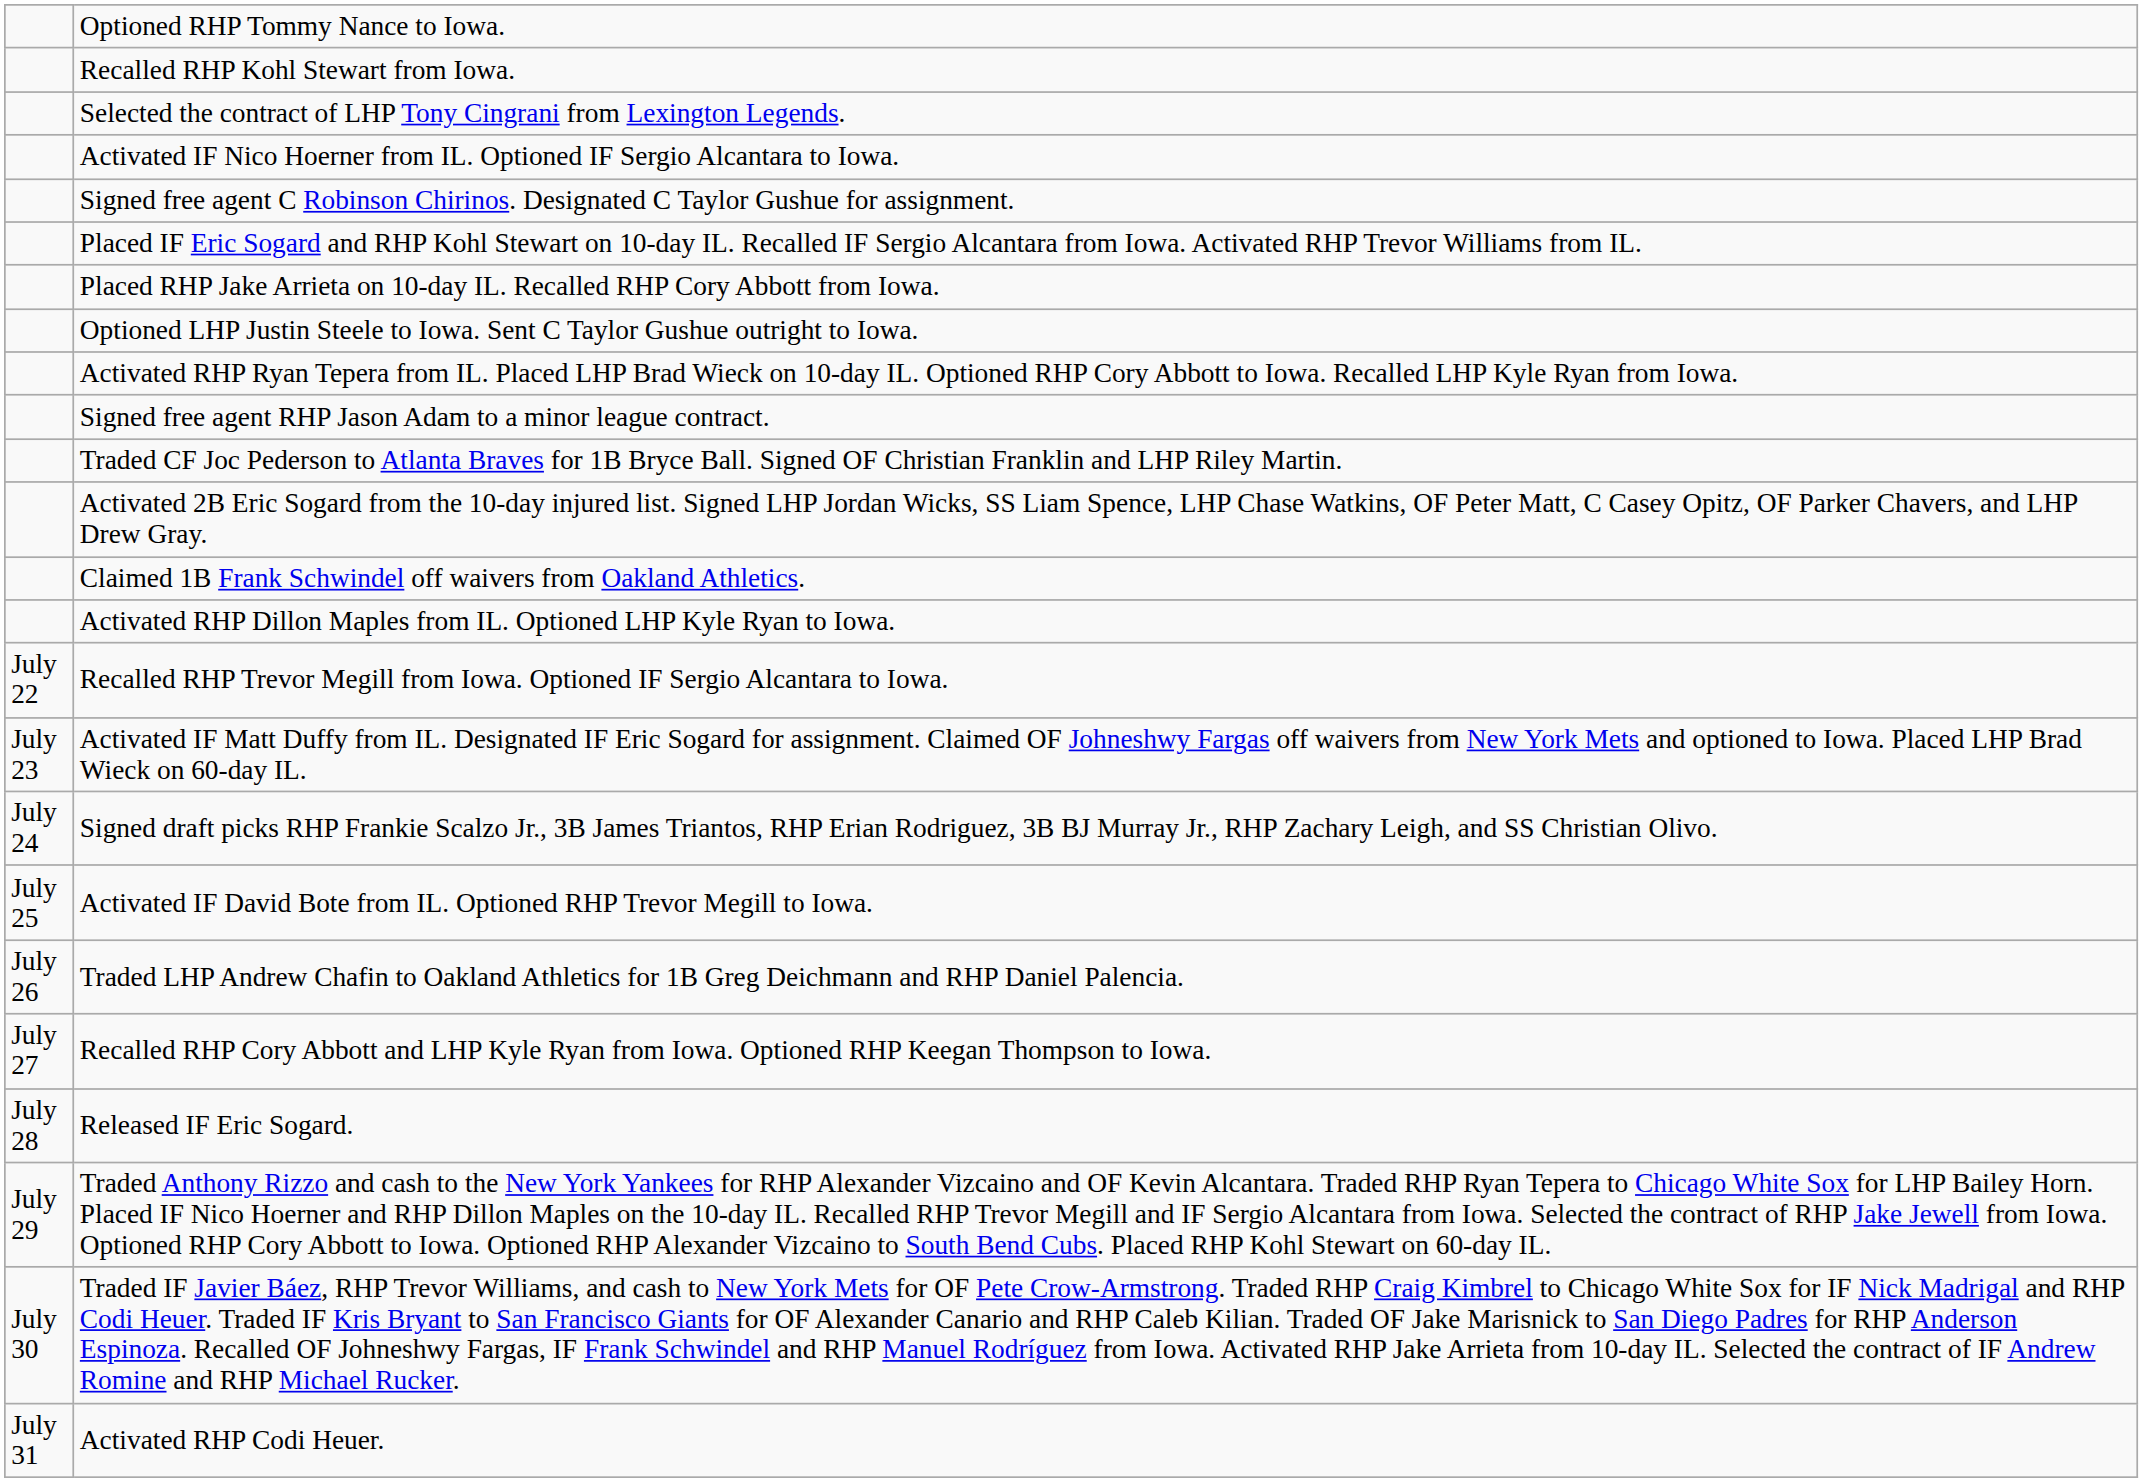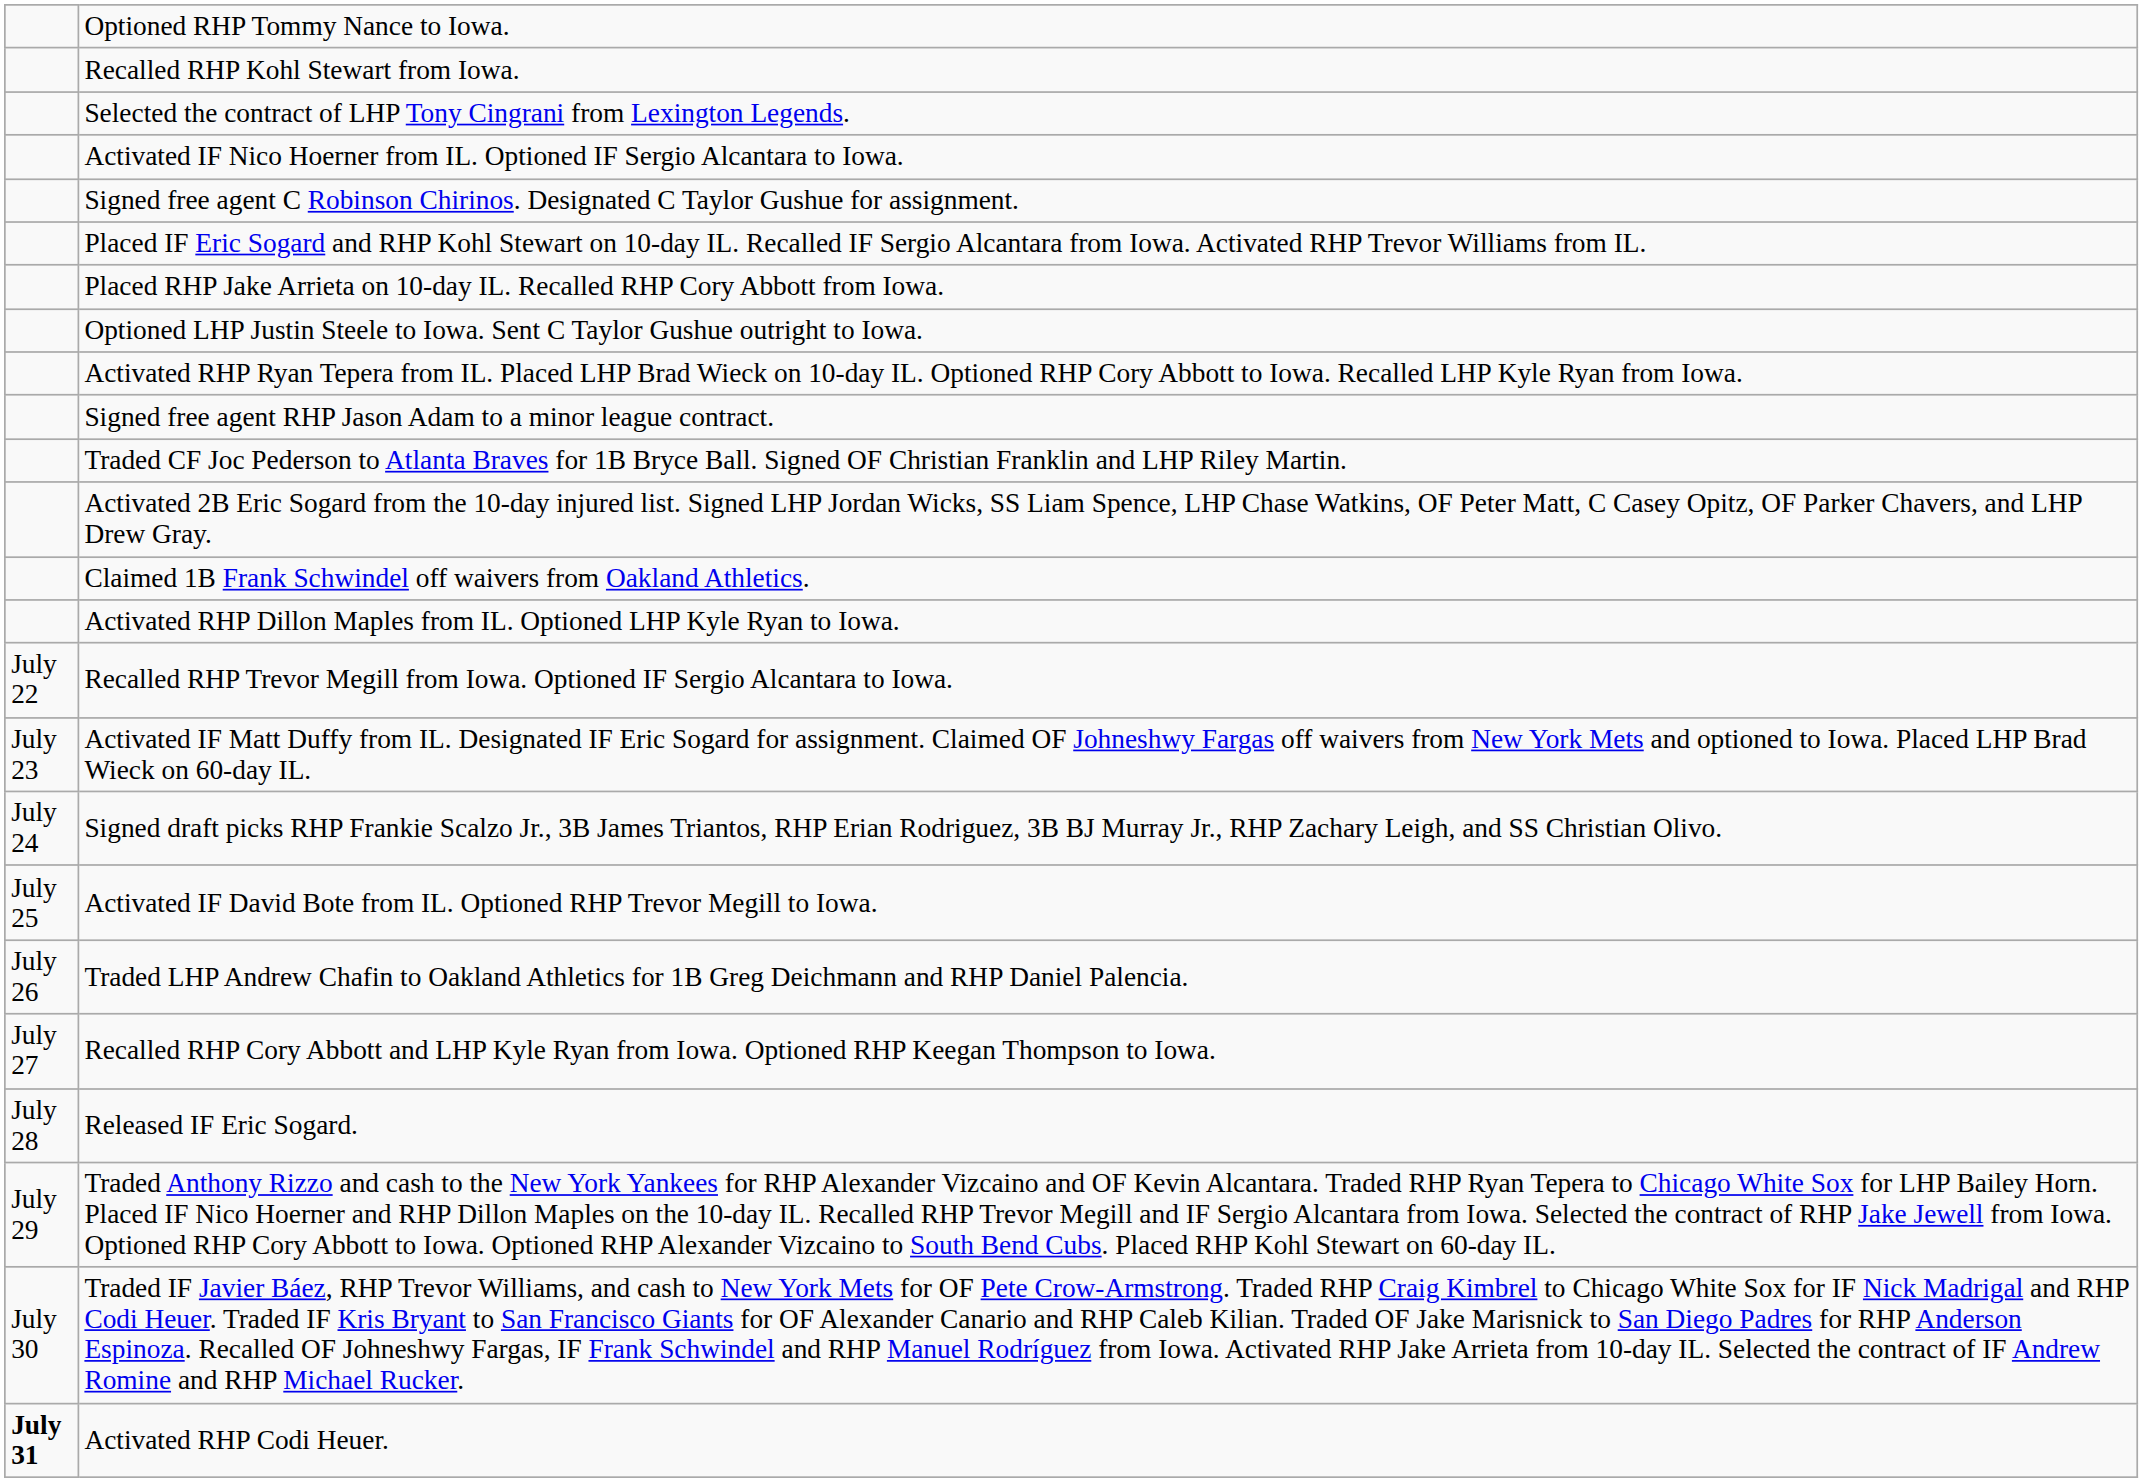Activated RHP Codi Heuer. | column 1: normal -> bold
